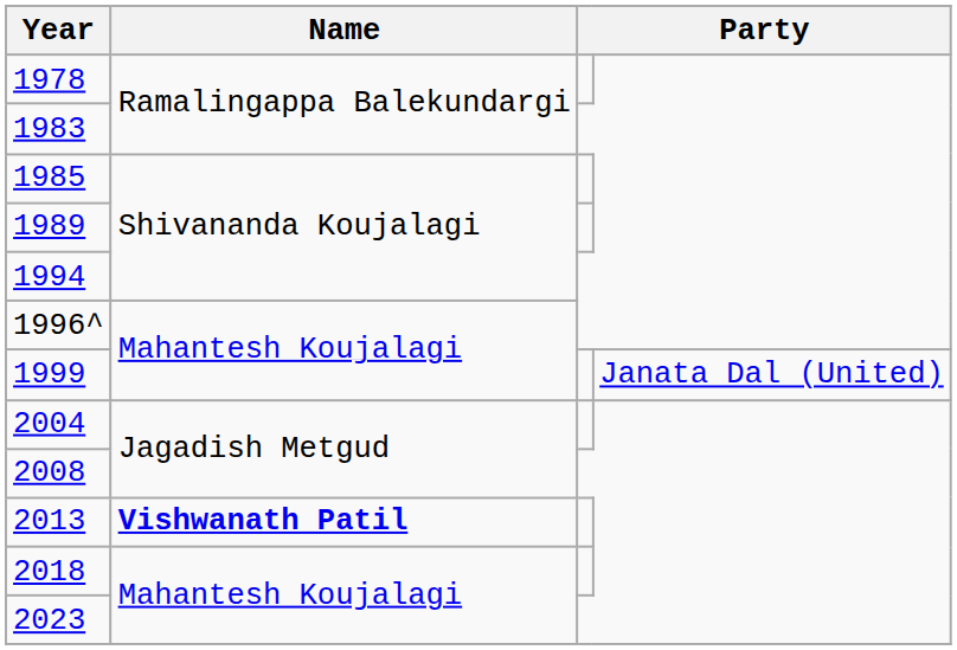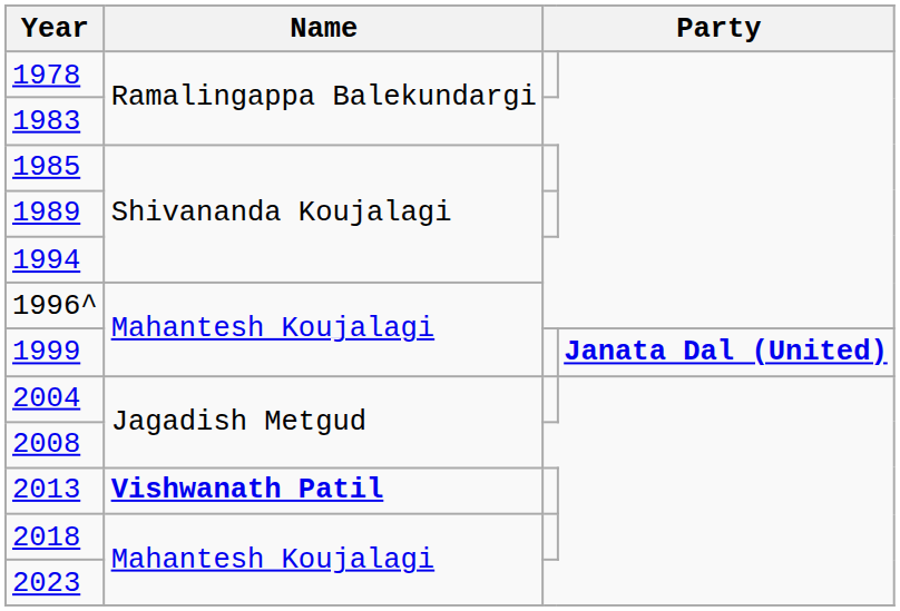1999 | column 4: normal -> bold
